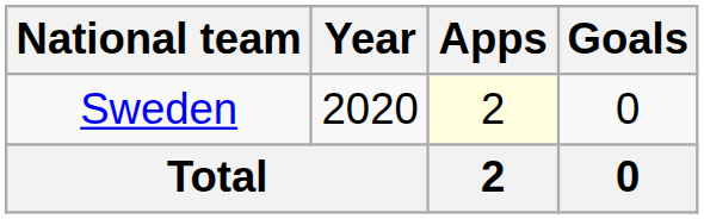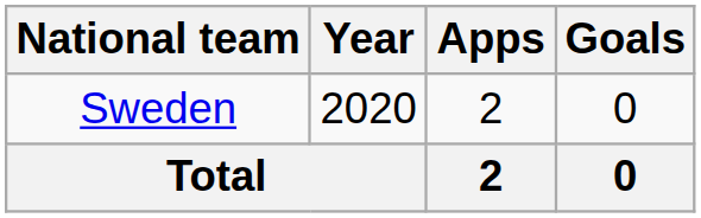Sweden | Apps: lightyellow background -> no background
